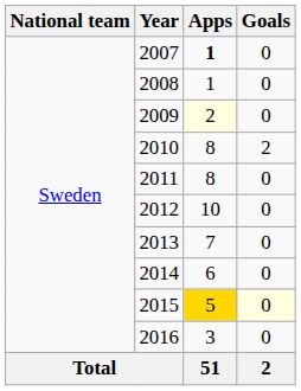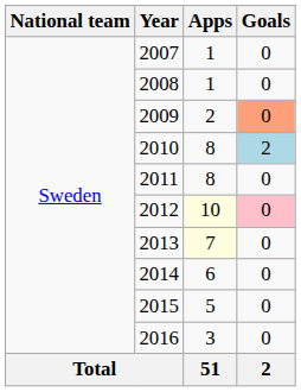2007 | Apps: bold -> normal
2009 | Apps: lightyellow background -> no background
2009 | Goals: no background -> lightsalmon background
2010 | Goals: no background -> lightblue background
2012 | Apps: no background -> lightyellow background
2012 | Goals: no background -> pink background
2013 | Apps: no background -> lightyellow background
2015 | Apps: gold background -> no background
2015 | Goals: lightyellow background -> no background
